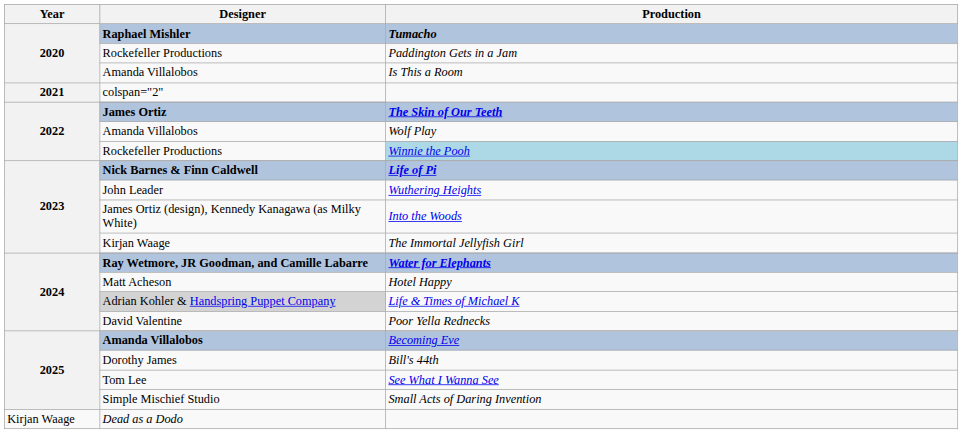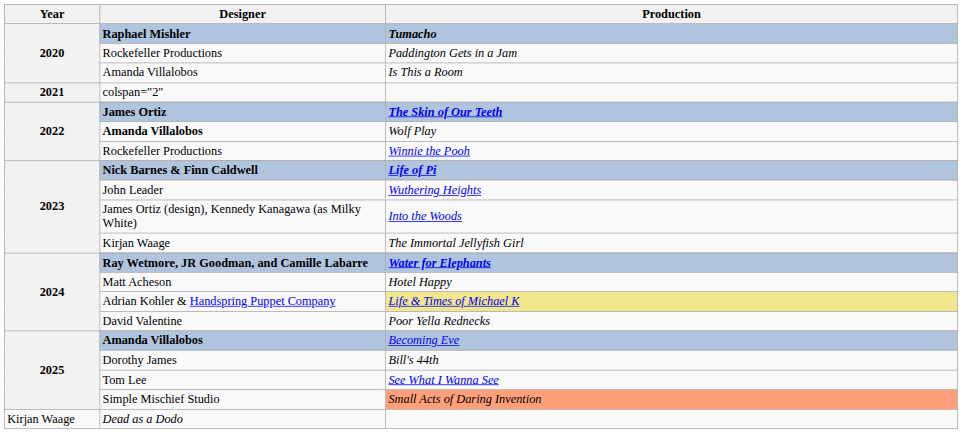Wolf Play | Designer: normal -> bold
Winnie the Pooh | Production: lightblue background -> no background
Life & Times of Michael K | Designer: lightgrey background -> no background
Life & Times of Michael K | Production: no background -> khaki background
Small Acts of Daring Invention | Production: no background -> lightsalmon background
